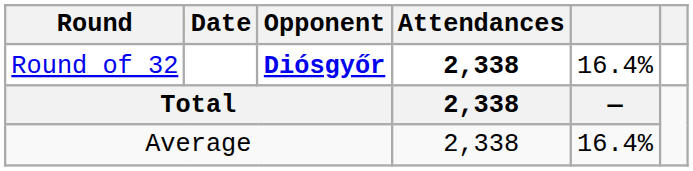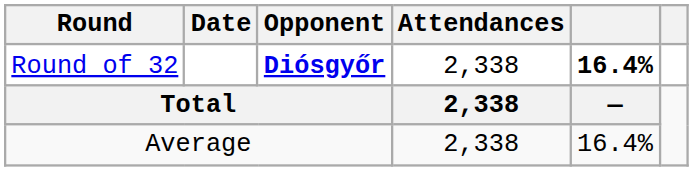Round of 32 | Attendances: bold -> normal
Round of 32 | column 5: normal -> bold
